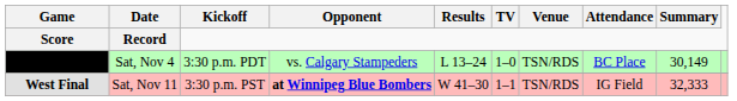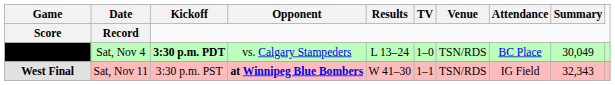West Semi-Final | Kickoff: normal -> bold
West Semi-Final | Summary: 30,149 -> 30,049
West Final | Summary: 32,333 -> 32,343
